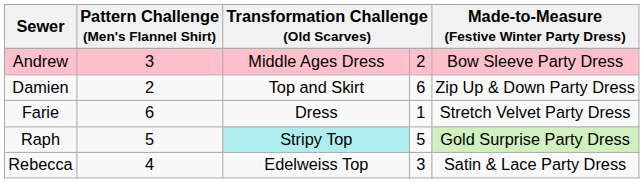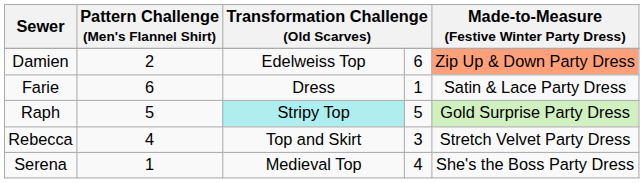- row: Andrew | 3 | Middle Ages Dress | 2 | Bow Sleeve Party Dress
Damien | column 3: Top and Skirt -> Edelweiss Top
Damien | Made-to-Measure (Festive Winter Party Dress): no background -> lightsalmon background
Farie | Made-to-Measure (Festive Winter Party Dress): Stretch Velvet Party Dress -> Satin & Lace Party Dress
Rebecca | column 3: Edelweiss Top -> Top and Skirt
Rebecca | Made-to-Measure (Festive Winter Party Dress): Satin & Lace Party Dress -> Stretch Velvet Party Dress
+ row: Serena | 1 | Medieval Top | 4 | She's the Boss Party Dress
